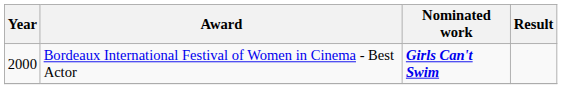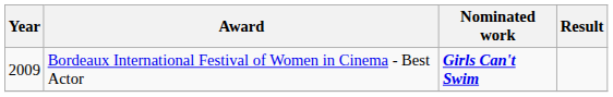row 2 | Year: 2000 -> 2009
